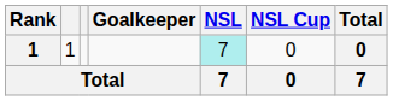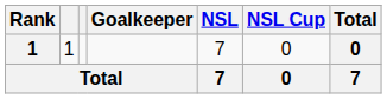row 2 | NSL: paleturquoise background -> no background
